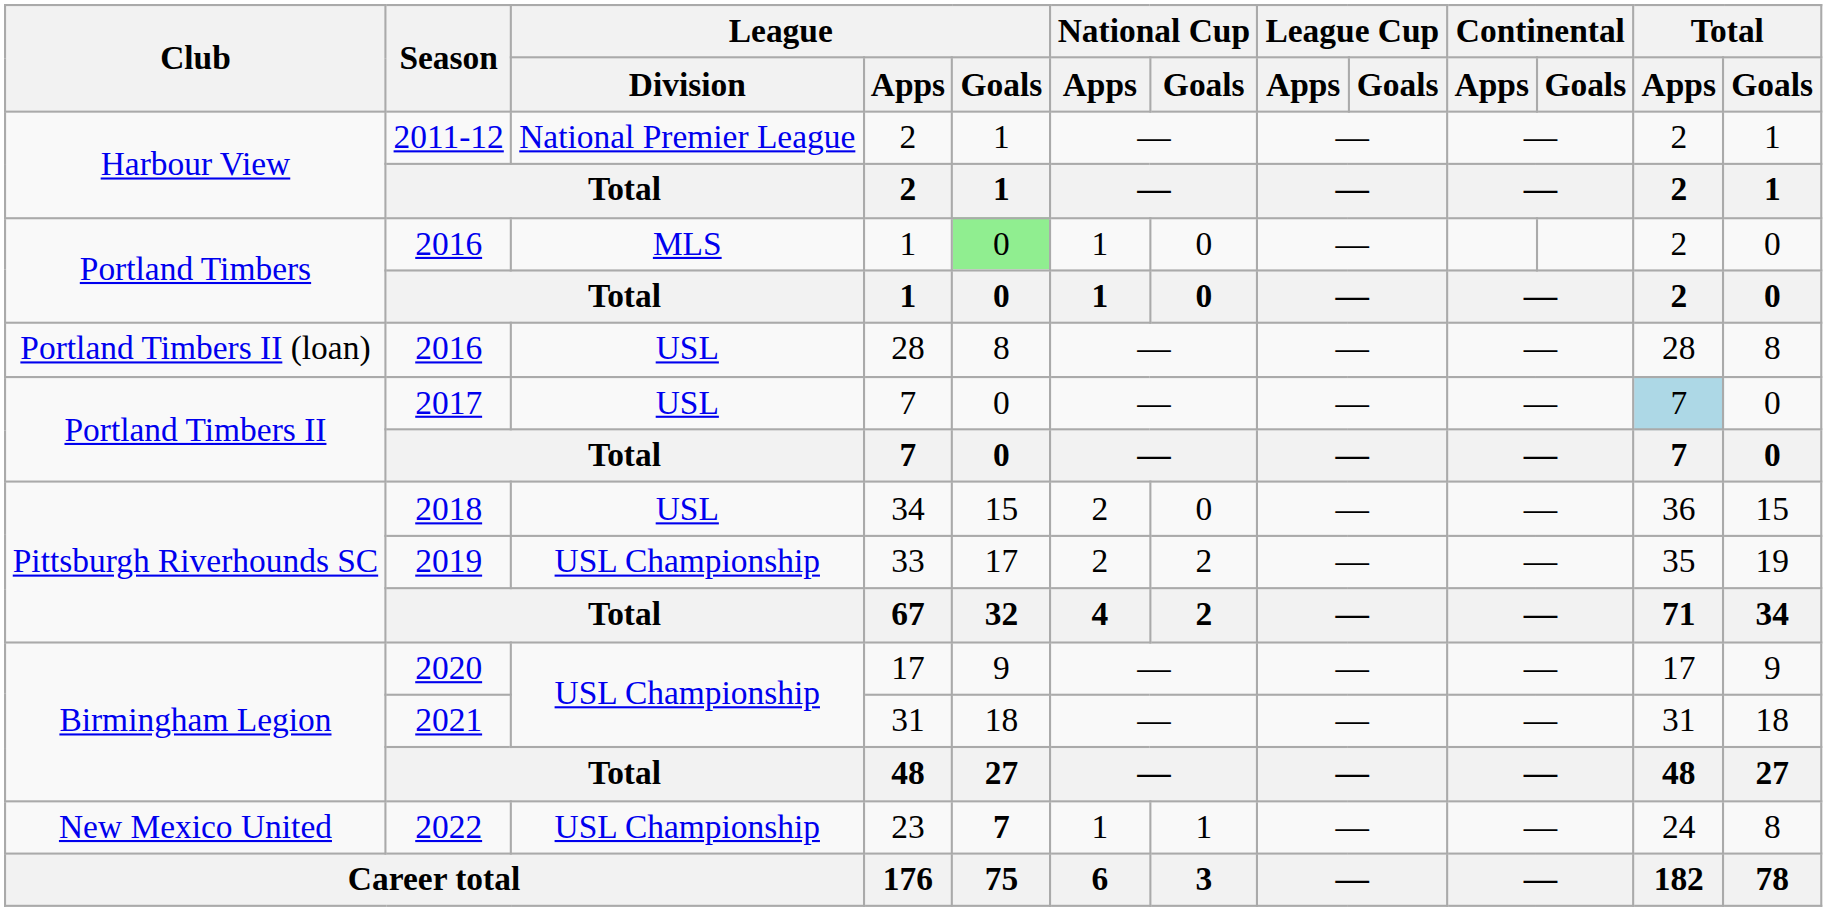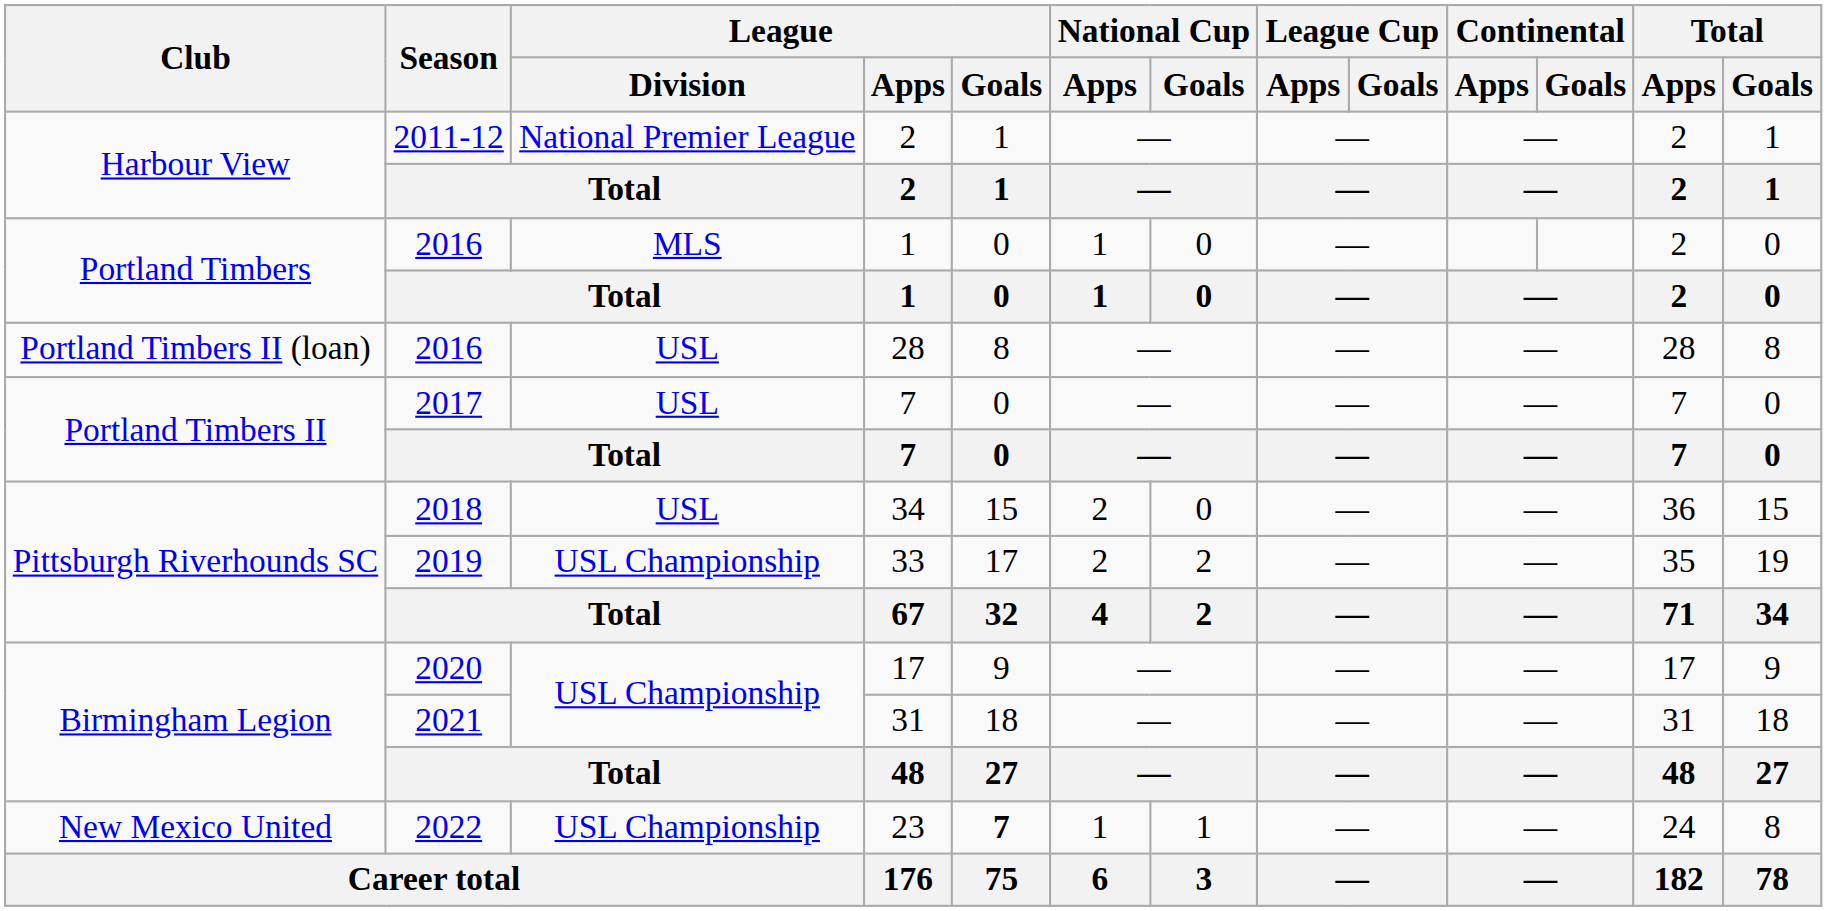2016 / 1 | League / Goals: lightgreen background -> no background
2017 / 7 | Total / Apps: lightblue background -> no background
